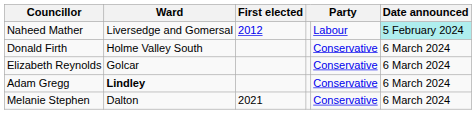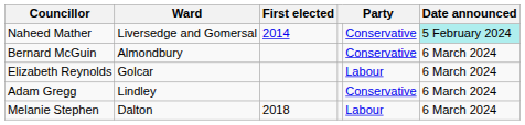Naheed Mather | First elected: 2012 -> 2014
Naheed Mather | column 5: Labour -> Conservative
- row: Donald Firth | Holme Valley South | Conservative | 6 March 2024
+ row: Bernard McGuin | Almondbury | Conservative | 6 March 2024
Elizabeth Reynolds | column 5: Conservative -> Labour
Adam Gregg | Ward: bold -> normal
Melanie Stephen | First elected: 2021 -> 2018
Melanie Stephen | column 5: Conservative -> Labour
